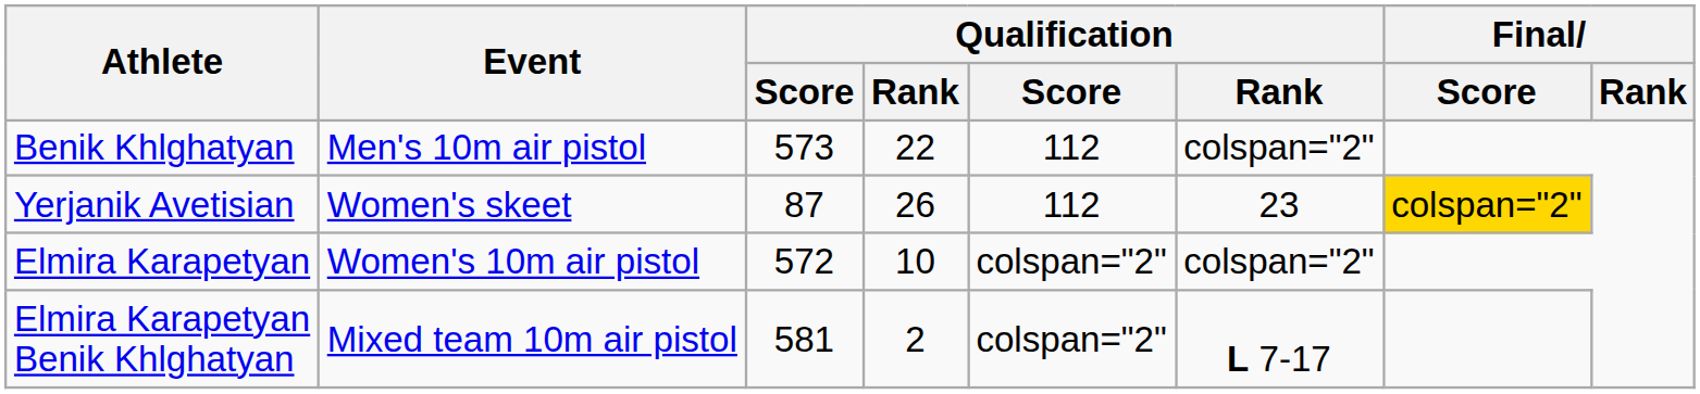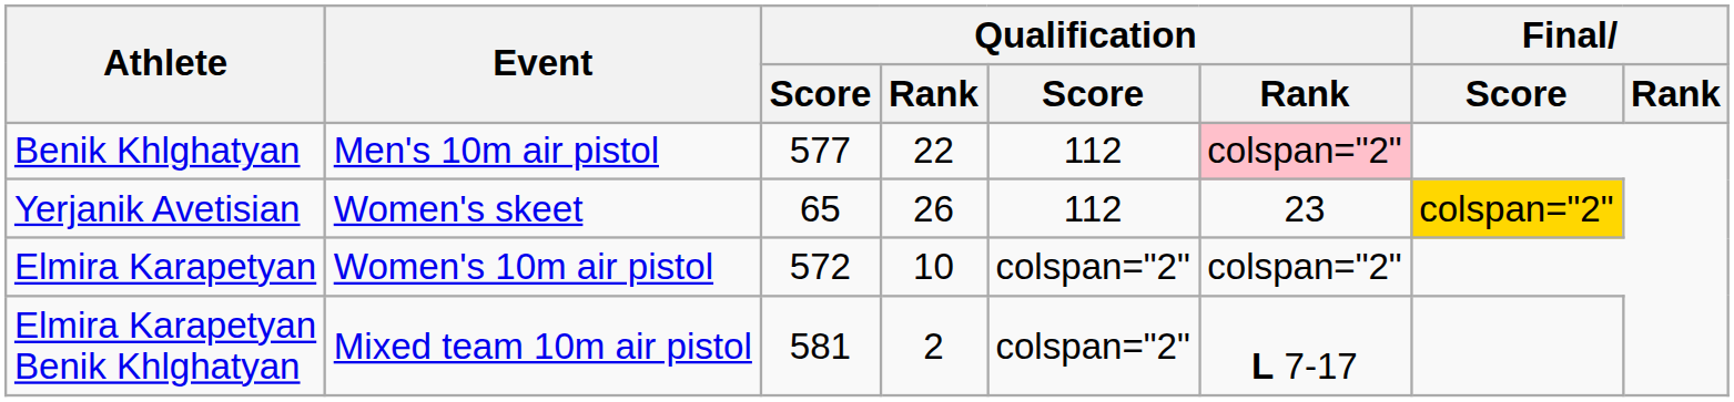Benik Khlghatyan | column 3: 573 -> 577
Benik Khlghatyan | column 6: no background -> pink background
Yerjanik Avetisian | column 3: 87 -> 65
